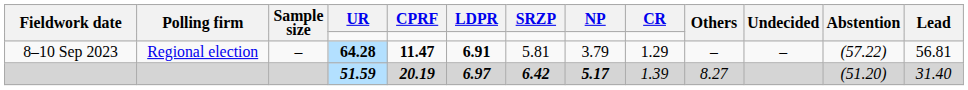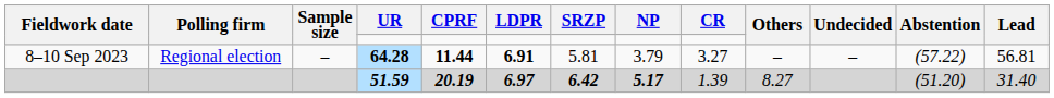8–10 Sep 2023 | CPRF: 11.47 -> 11.44
8–10 Sep 2023 | CR: 1.29 -> 3.27
